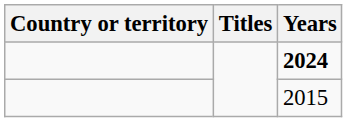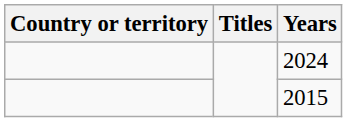2024 | Years: bold -> normal
